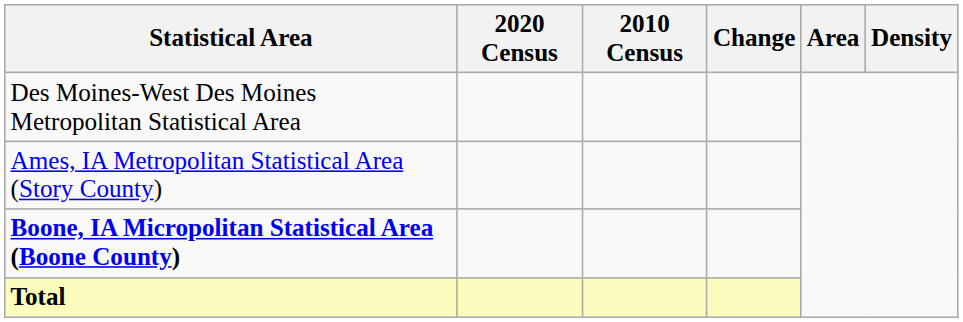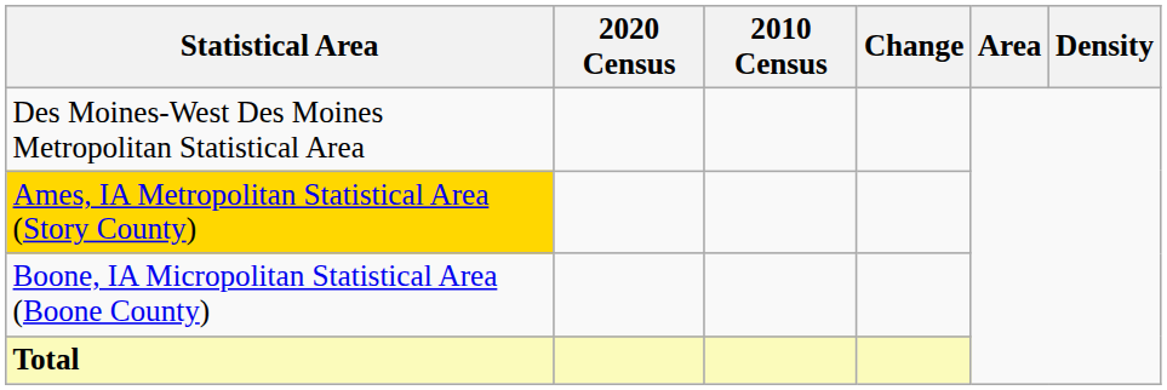Ames, IA Metropolitan Statistical Area (Story County) | Statistical Area: no background -> gold background
Boone, IA Micropolitan Statistical Area (Boone County) | Statistical Area: bold -> normal
